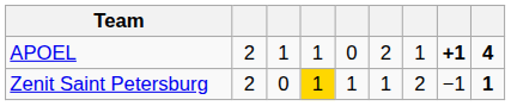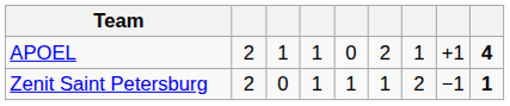APOEL | column 8: bold -> normal
Zenit Saint Petersburg | column 4: gold background -> no background
